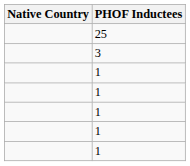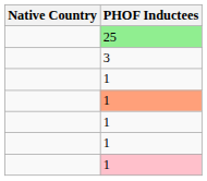row 2 | PHOF Inductees: no background -> lightgreen background
row 5 | PHOF Inductees: no background -> lightsalmon background
row 8 | PHOF Inductees: no background -> pink background
